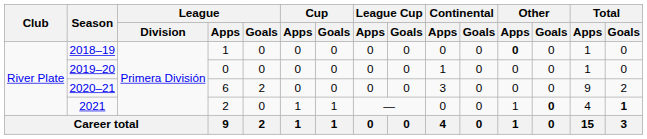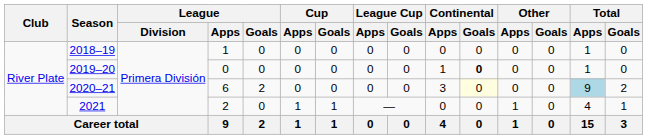2018–19 | Other / Apps: bold -> normal
2019–20 | Continental / Goals: normal -> bold
2020–21 | Continental / Goals: no background -> lightyellow background
2020–21 | Total / Apps: no background -> lightblue background
2021 | Other / Goals: bold -> normal
2021 | Total / Goals: bold -> normal
